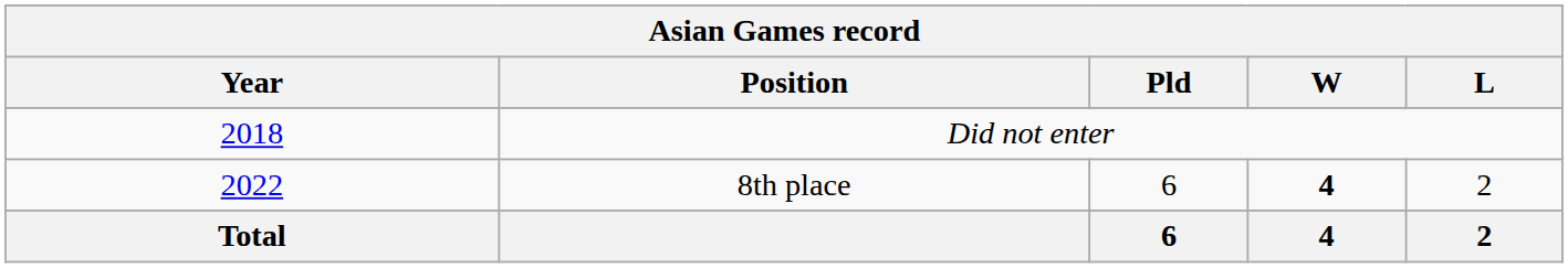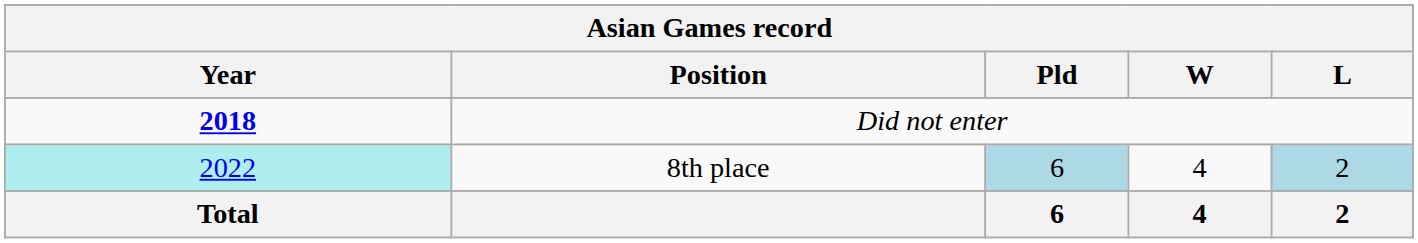Did not enter | Year: normal -> bold
8th place | Year: no background -> paleturquoise background
8th place | Pld: no background -> lightblue background
8th place | W: bold -> normal
8th place | L: no background -> lightblue background
